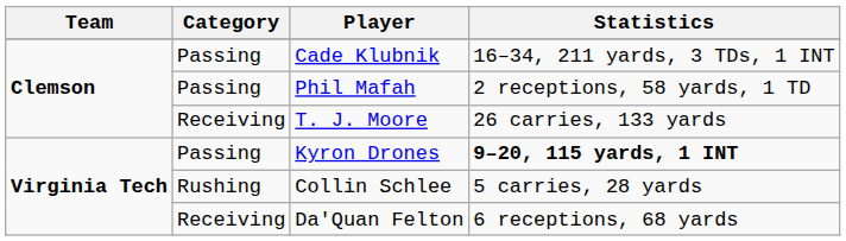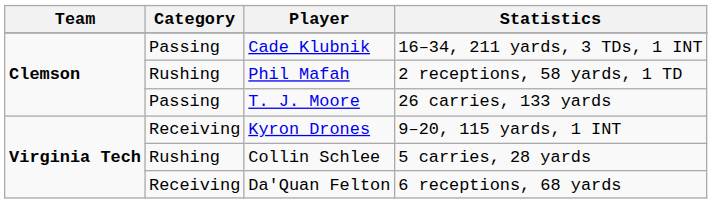Phil Mafah | Category: Passing -> Rushing
T. J. Moore | Category: Receiving -> Passing
Kyron Drones | Category: Passing -> Receiving
Kyron Drones | Statistics: bold -> normal
